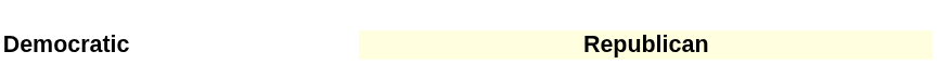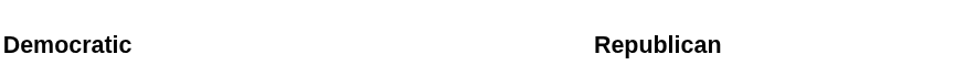Democratic | 49: lightyellow background -> no background
